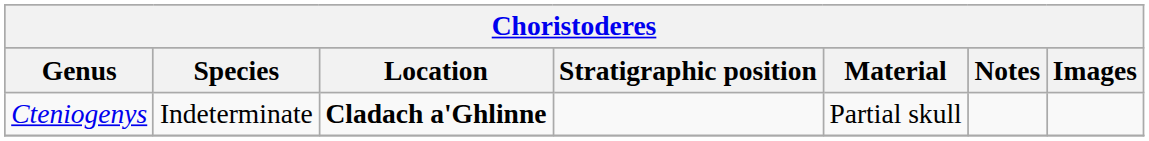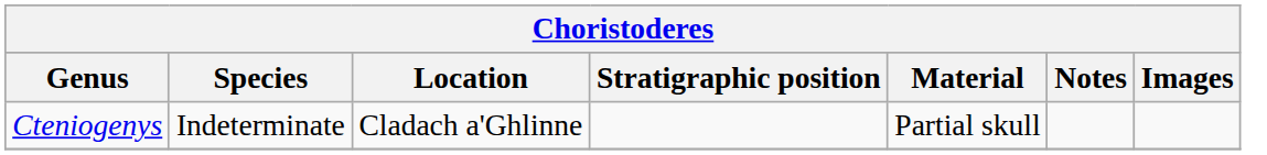Cteniogenys | Location: bold -> normal
